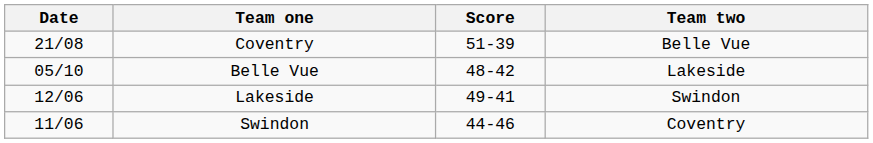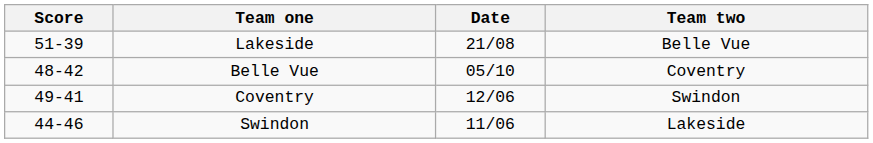columns swapped: Date <-> Score
row 2 | Team one: Coventry -> Lakeside
row 3 | Team two: Lakeside -> Coventry
row 4 | Team one: Lakeside -> Coventry
row 5 | Team two: Coventry -> Lakeside
